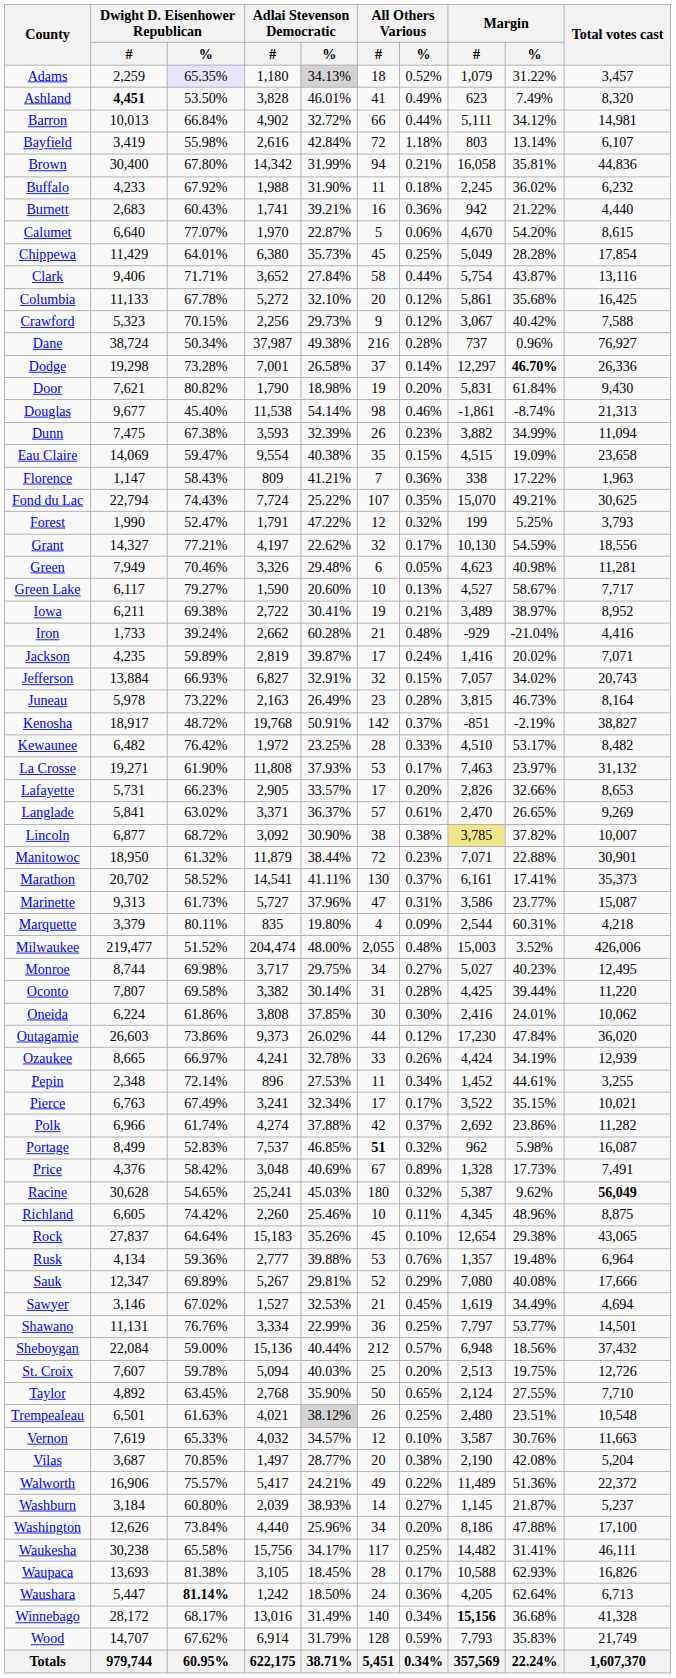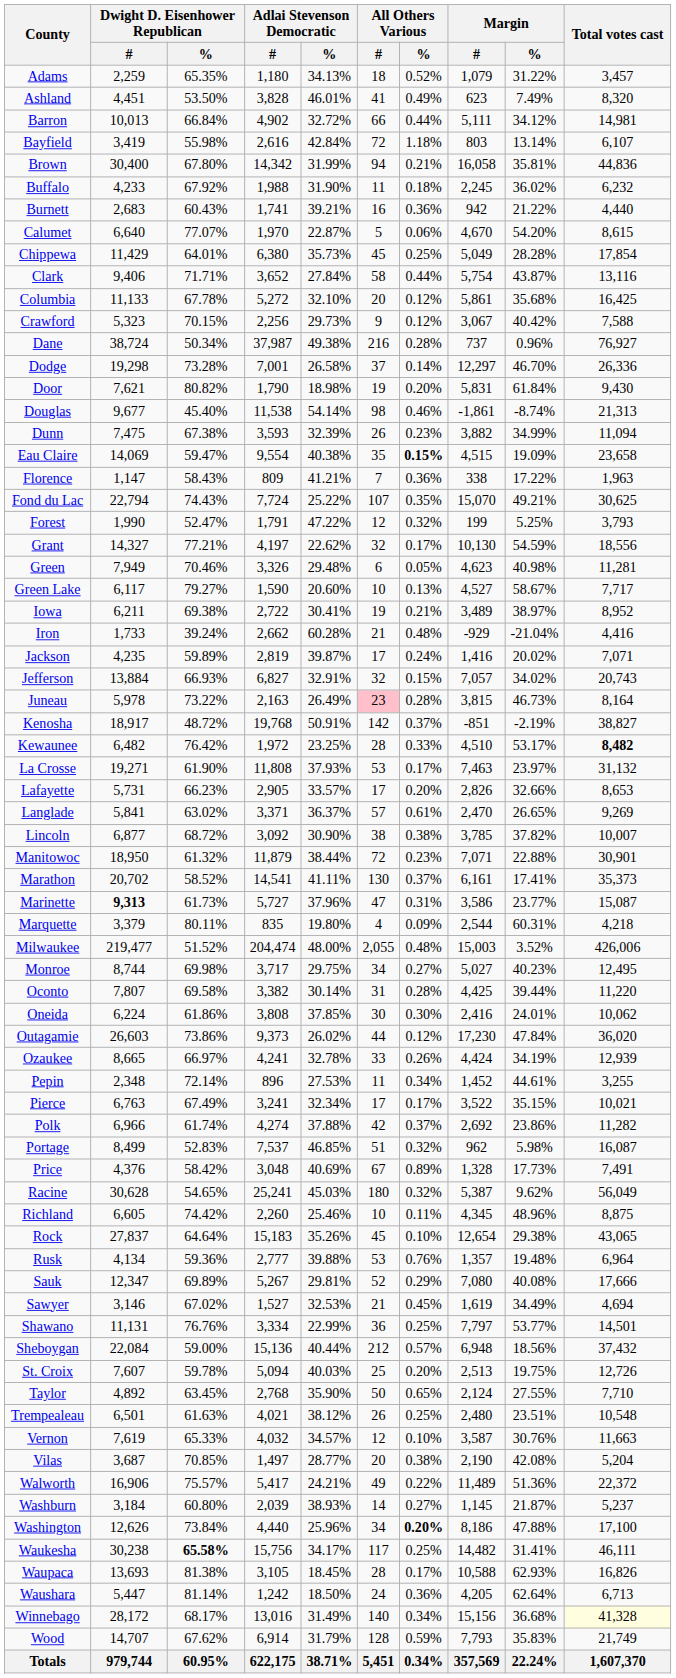Adams | Dwight D. Eisenhower Republican / %: lavender background -> no background
Adams | Adlai Stevenson Democratic / %: lightgrey background -> no background
Ashland | Dwight D. Eisenhower Republican / #: bold -> normal
Dodge | Margin / %: bold -> normal
Eau Claire | All Others Various / %: normal -> bold
Juneau | All Others Various / #: no background -> pink background
Kewaunee | Total votes cast: normal -> bold
Lincoln | Margin / #: khaki background -> no background
Marinette | Dwight D. Eisenhower Republican / #: normal -> bold
Portage | All Others Various / #: bold -> normal
Racine | Total votes cast: bold -> normal
Trempealeau | Adlai Stevenson Democratic / %: lightgrey background -> no background
Washington | All Others Various / %: normal -> bold
Waukesha | Dwight D. Eisenhower Republican / %: normal -> bold
Waushara | Dwight D. Eisenhower Republican / %: bold -> normal
Winnebago | Margin / #: bold -> normal
Winnebago | Total votes cast: no background -> lightyellow background
